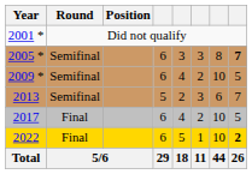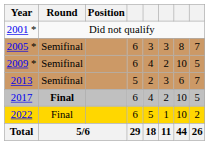2005 * | column 8: bold -> normal
2017 | Round: normal -> bold
2022 | column 8: bold -> normal
